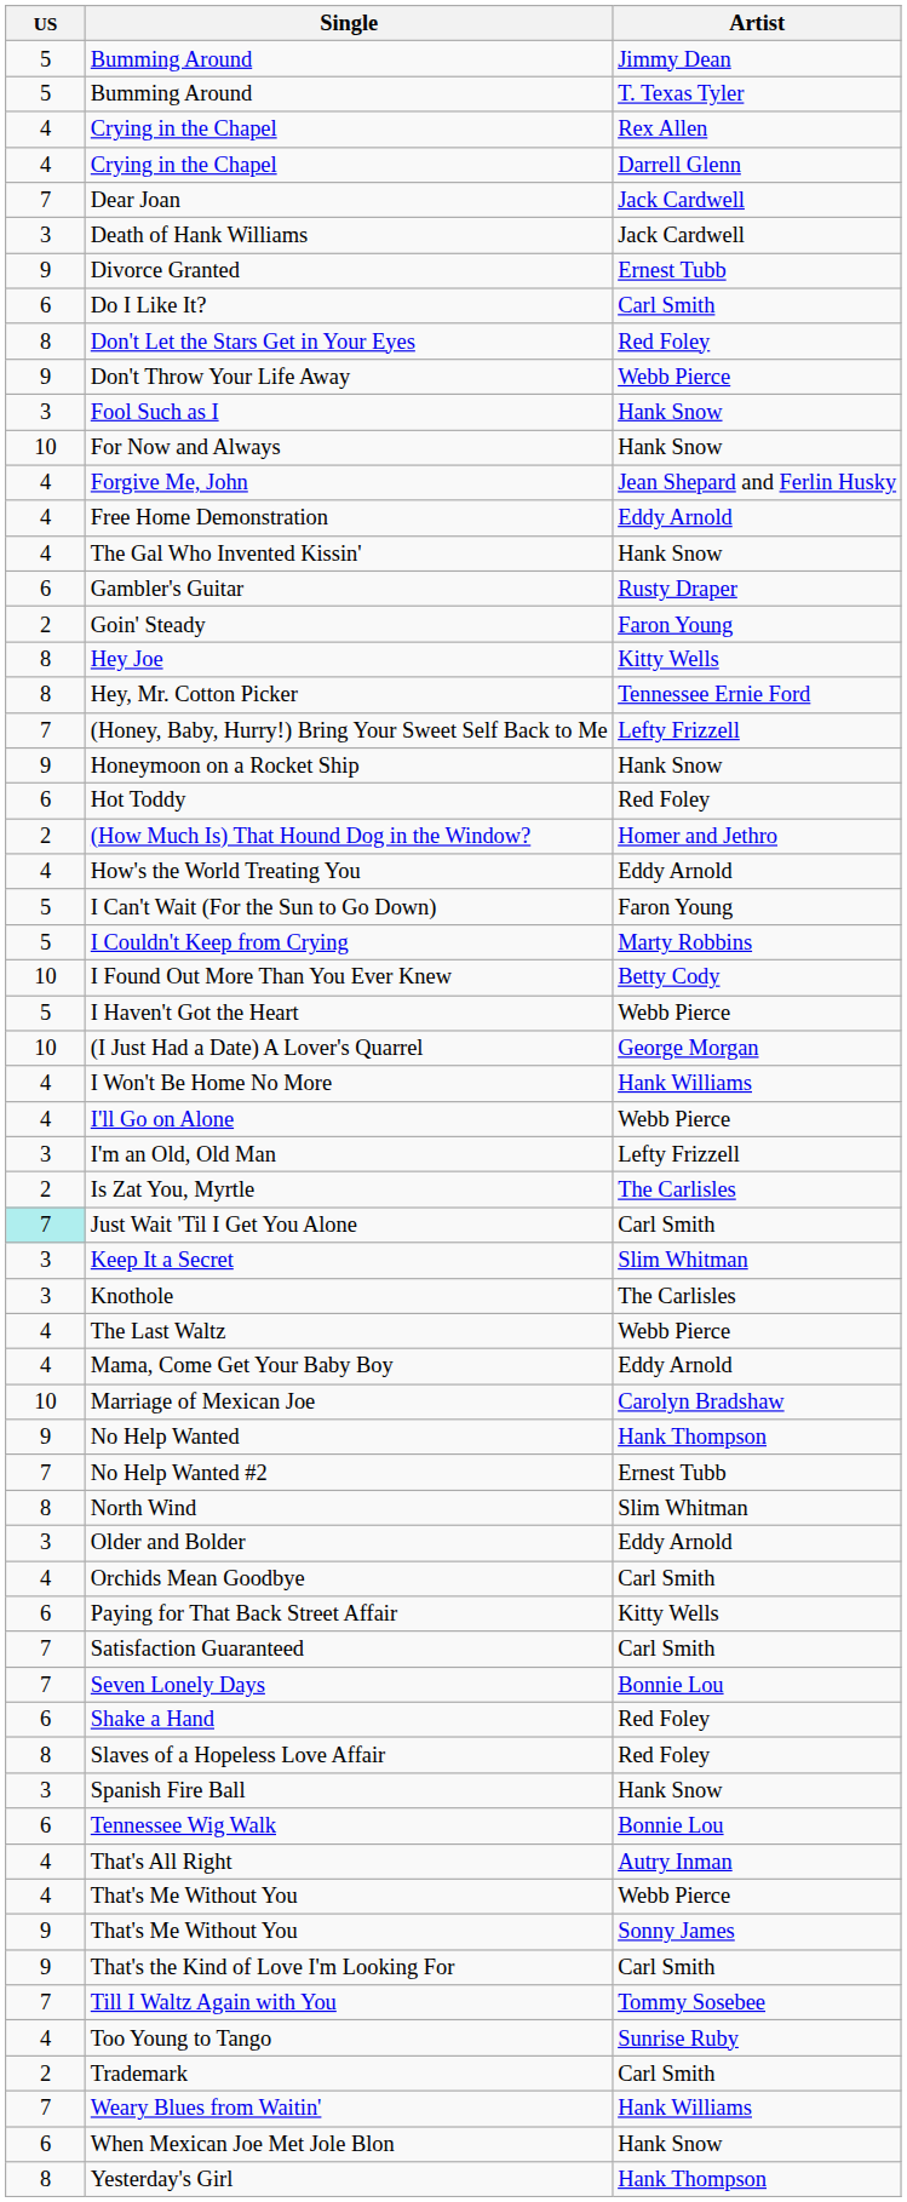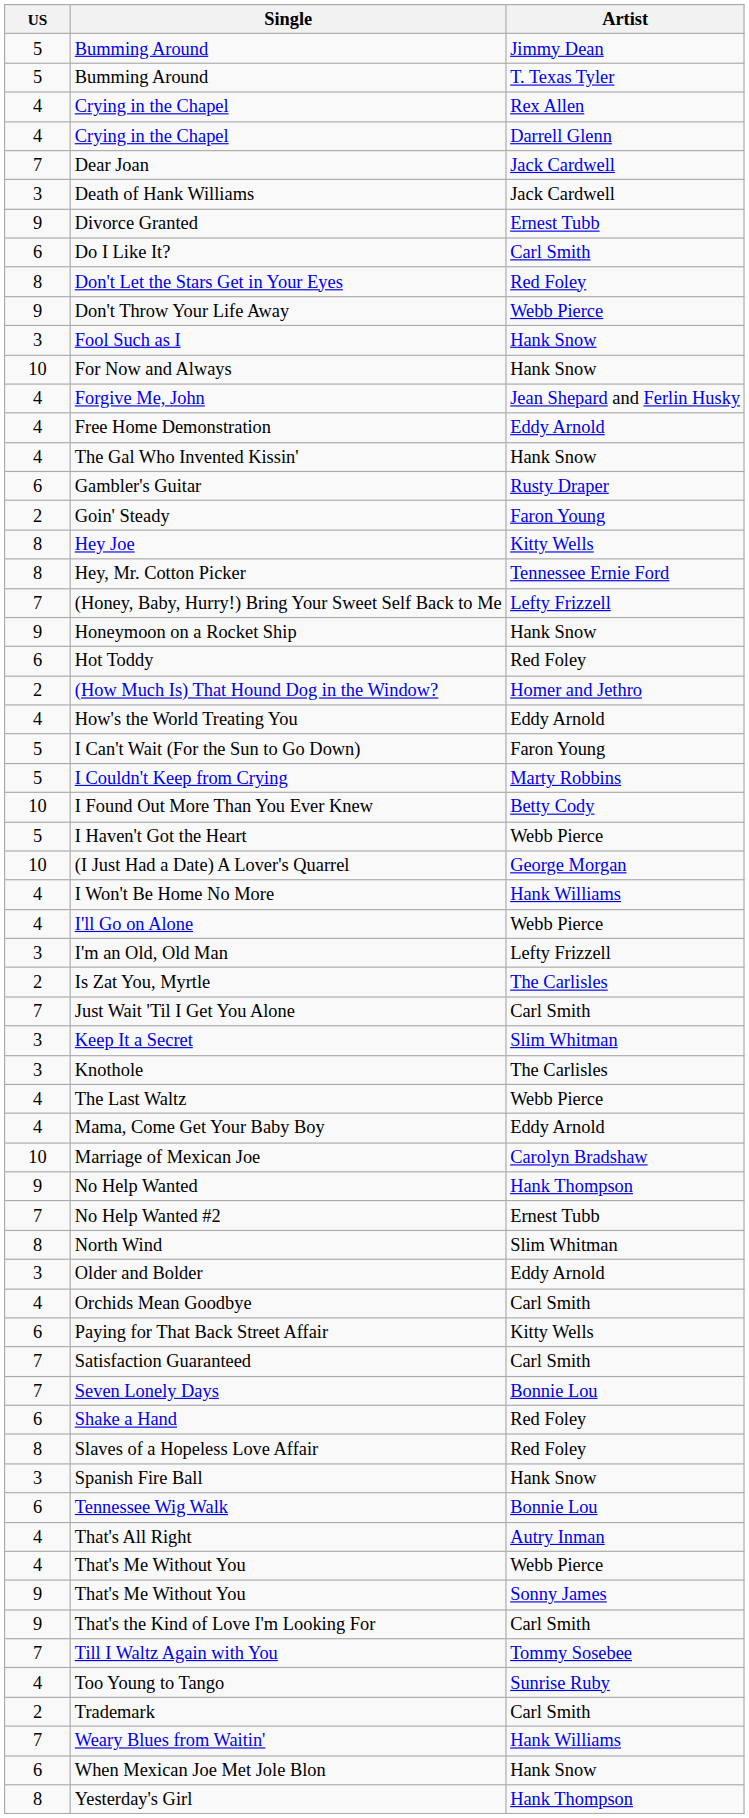Just Wait 'Til I Get You Alone | US: paleturquoise background -> no background
